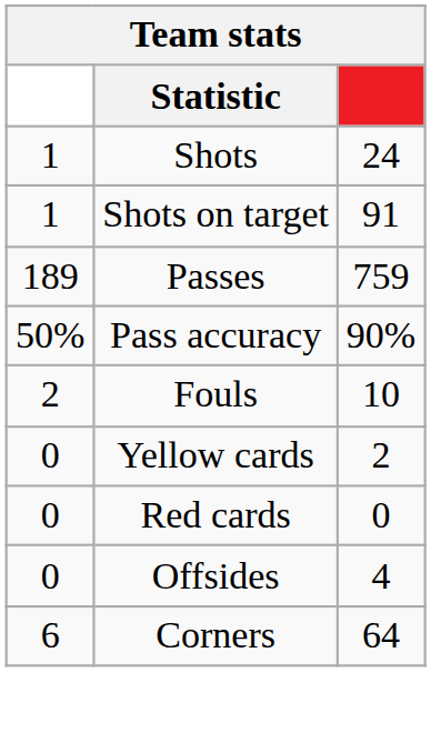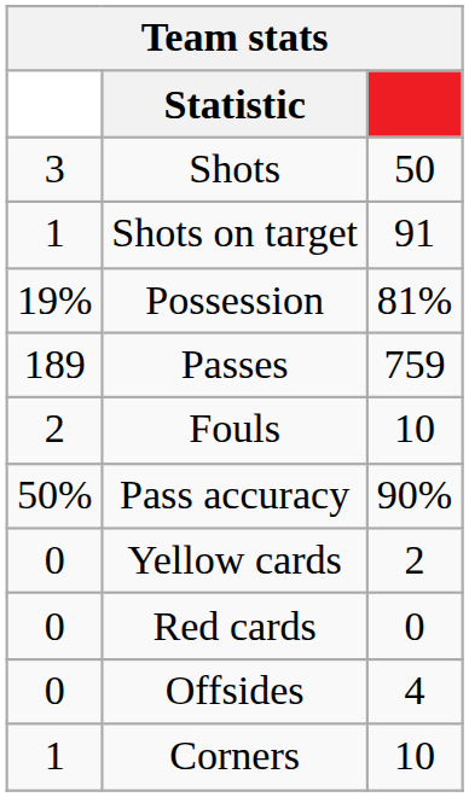Shots | column 1: 1 -> 3
Shots | column 3: 24 -> 50
+ row: 19% | Possession | 81%
rows swapped: Pass accuracy <-> Fouls
Corners | column 1: 6 -> 1
Corners | column 3: 64 -> 10
